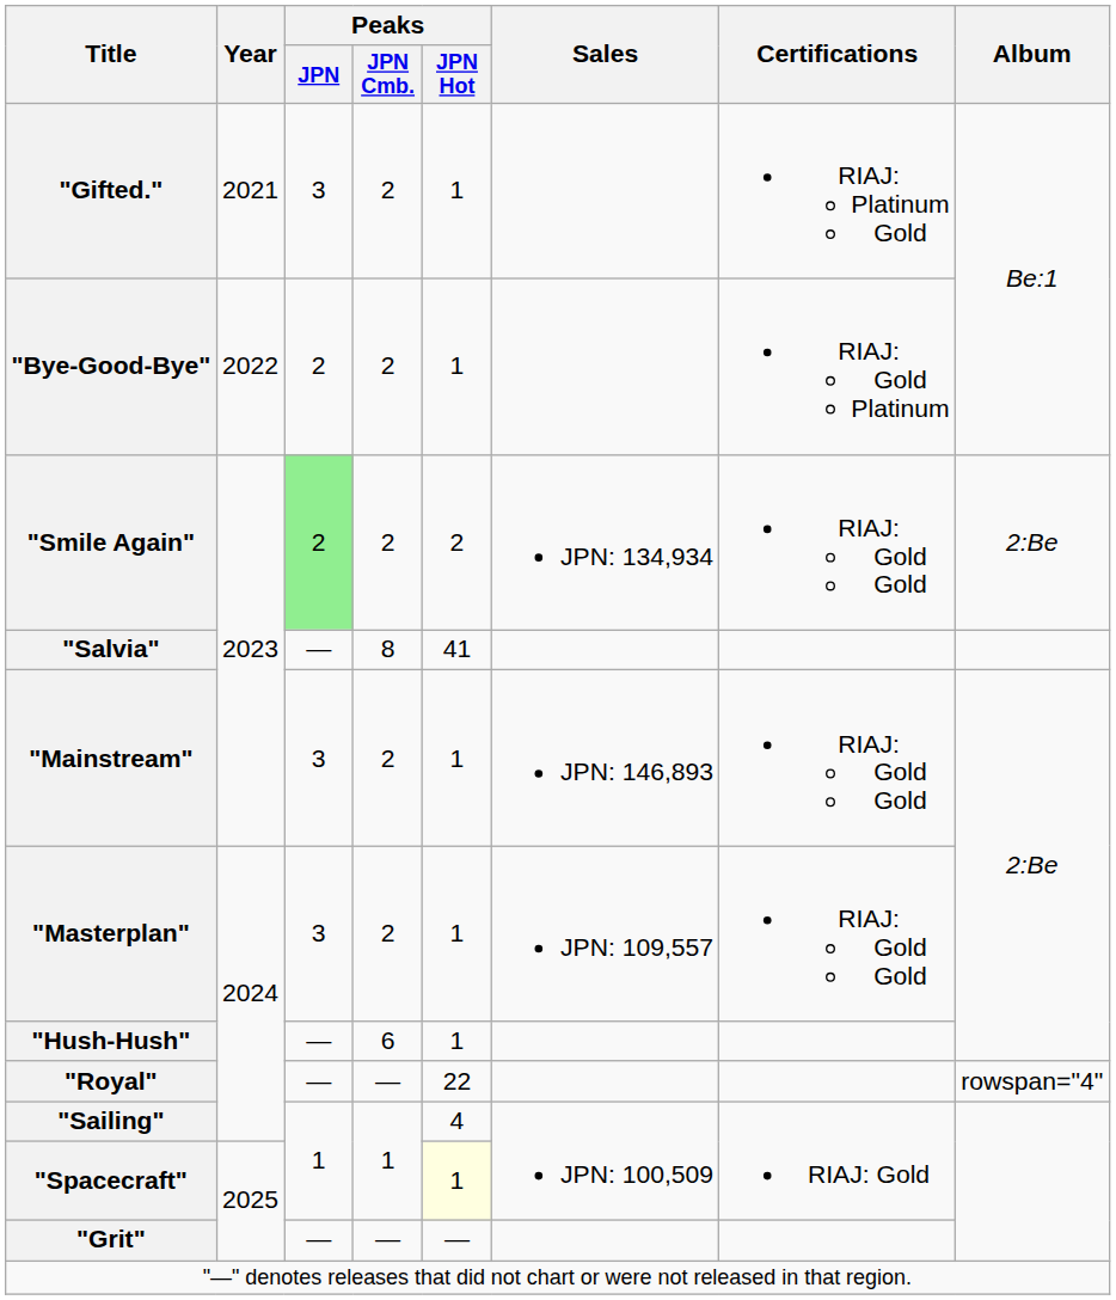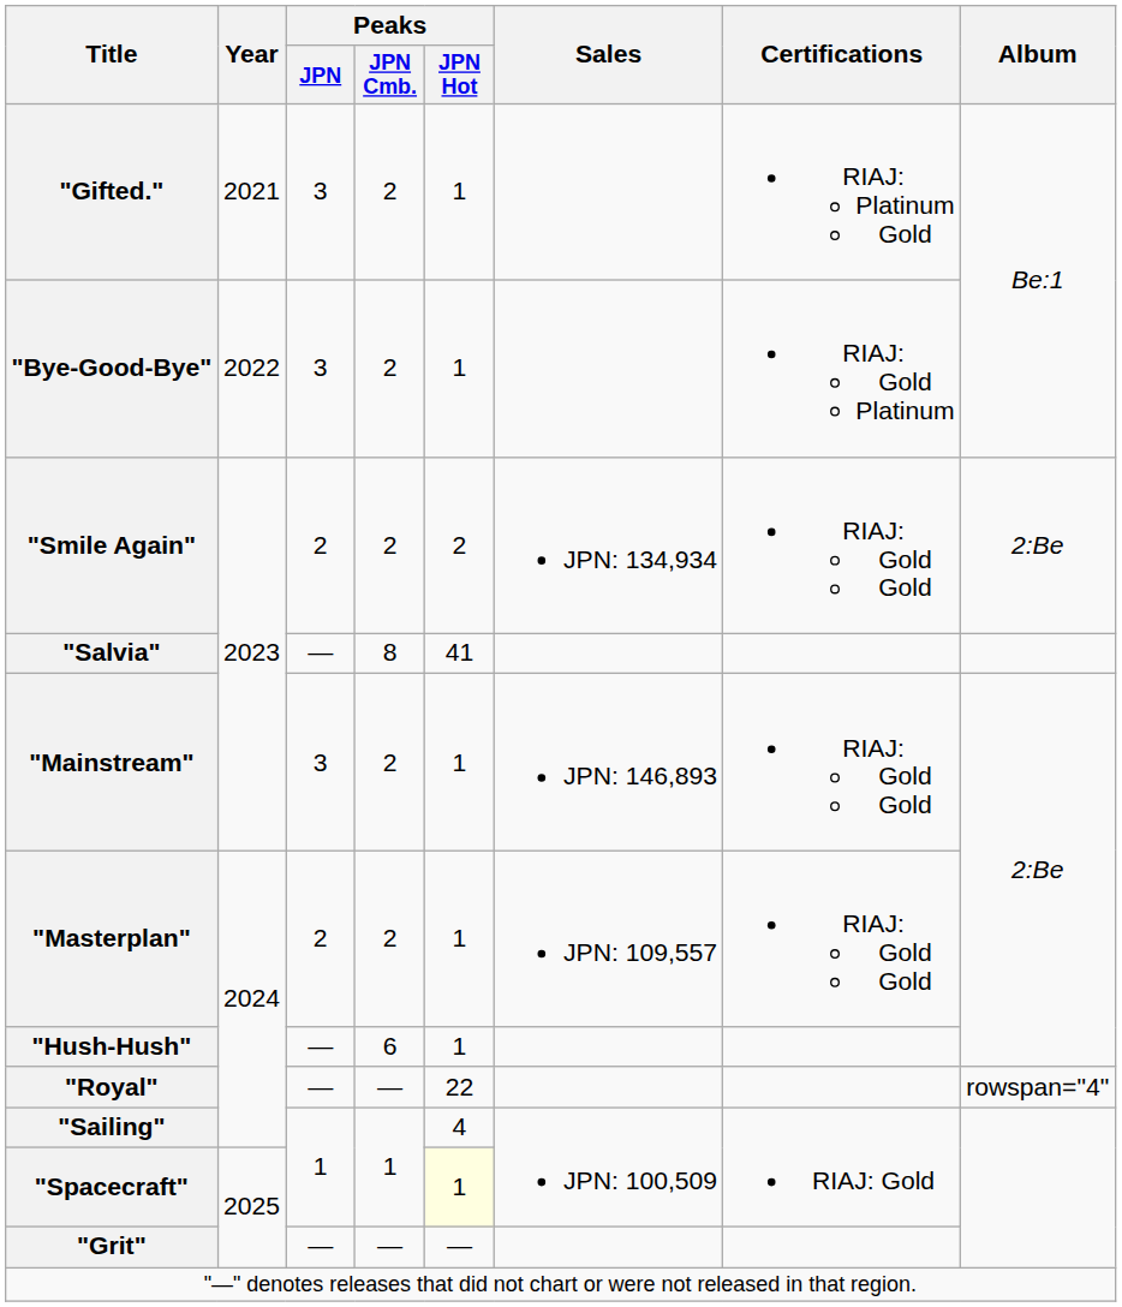"Bye-Good-Bye" | Peaks / JPN: 2 -> 3
"Smile Again" | Peaks / JPN: lightgreen background -> no background
"Masterplan" | Peaks / JPN: 3 -> 2
